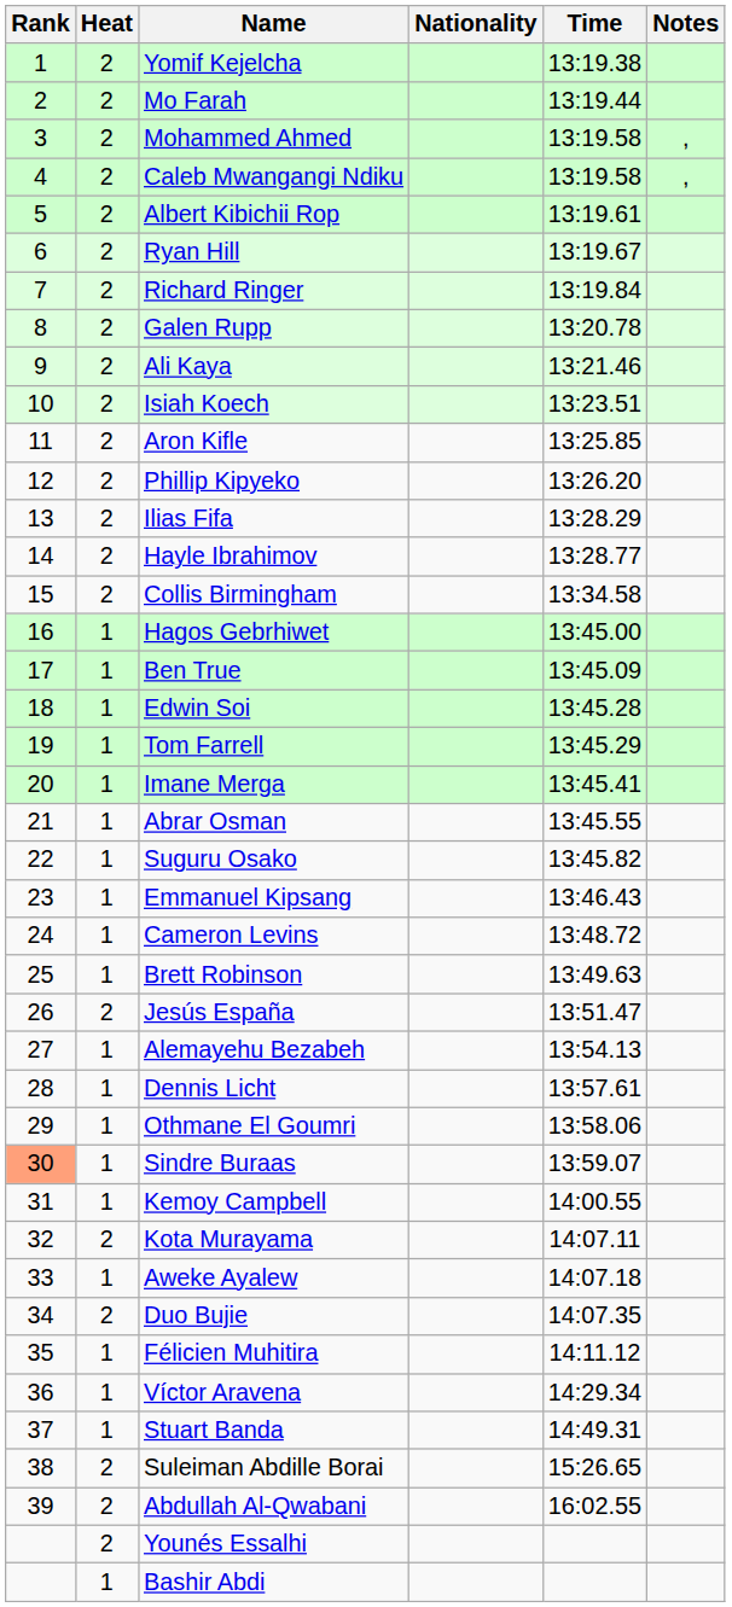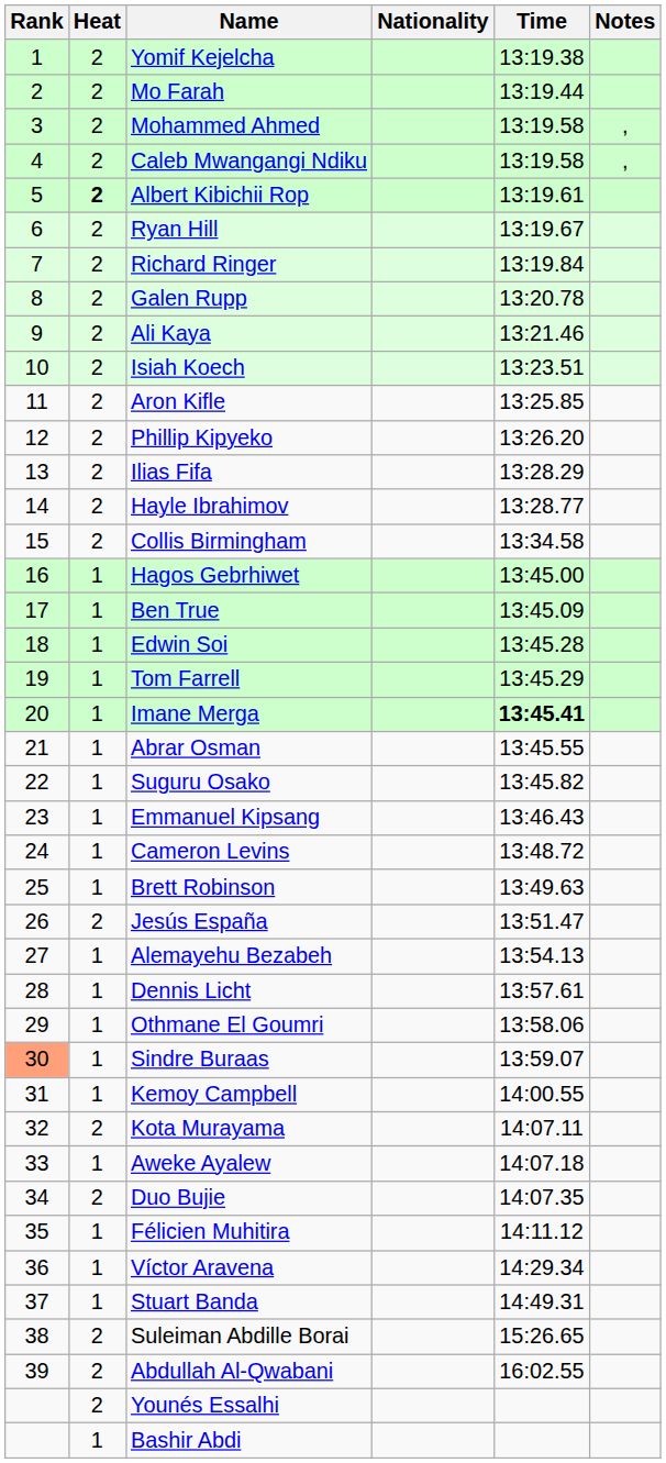Albert Kibichii Rop | Heat: normal -> bold
Imane Merga | Time: normal -> bold
